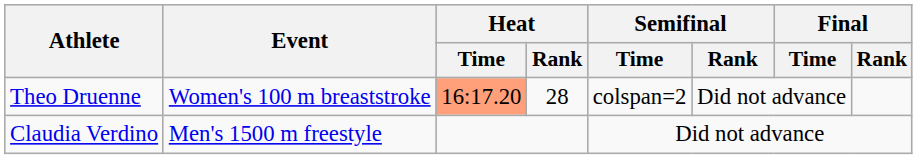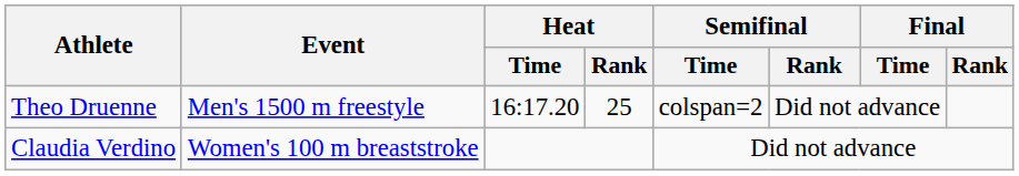Theo Druenne | Event: Women's 100 m breaststroke -> Men's 1500 m freestyle
Theo Druenne | Heat / Time: lightsalmon background -> no background
Theo Druenne | Heat / Rank: 28 -> 25
Claudia Verdino | Event: Men's 1500 m freestyle -> Women's 100 m breaststroke
